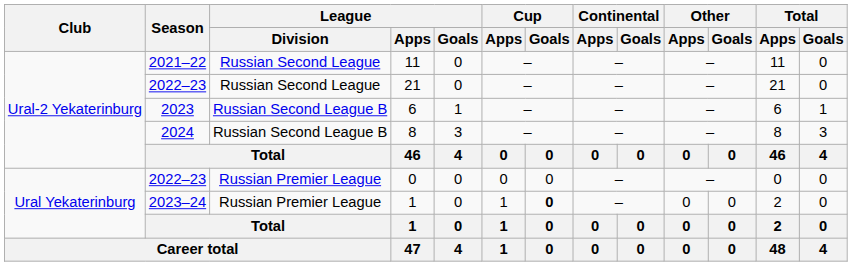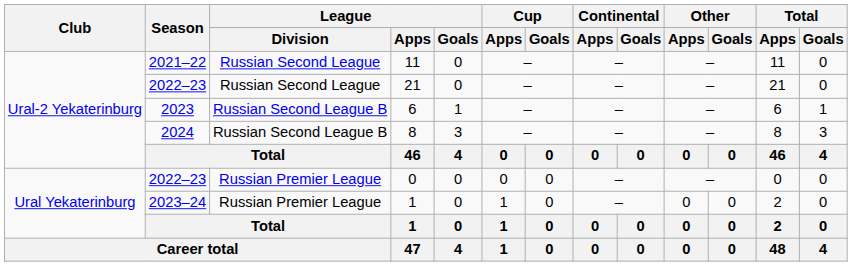2023–24 / 1 | Cup / Goals: bold -> normal
